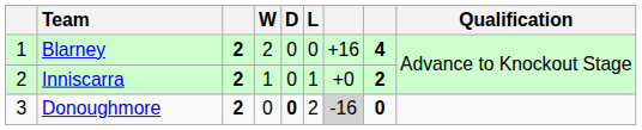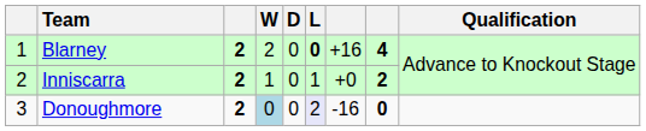Blarney | L: normal -> bold
Donoughmore | W: no background -> lightblue background
Donoughmore | D: bold -> normal
Donoughmore | L: no background -> lavender background
Donoughmore | column 7: lightgrey background -> no background
